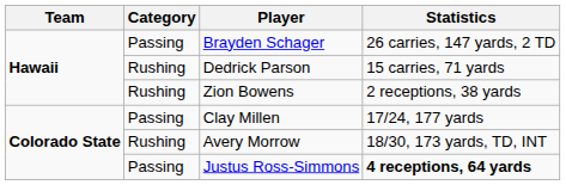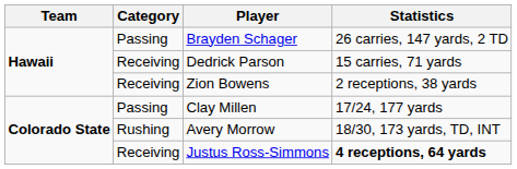Dedrick Parson | Category: Rushing -> Receiving
Zion Bowens | Category: Rushing -> Receiving
Justus Ross-Simmons | Category: Passing -> Receiving
